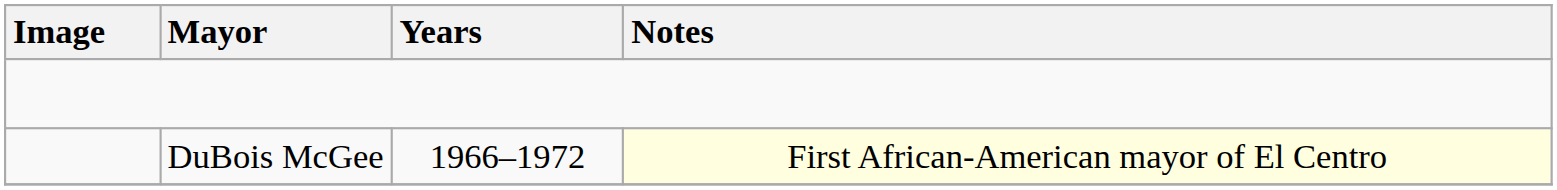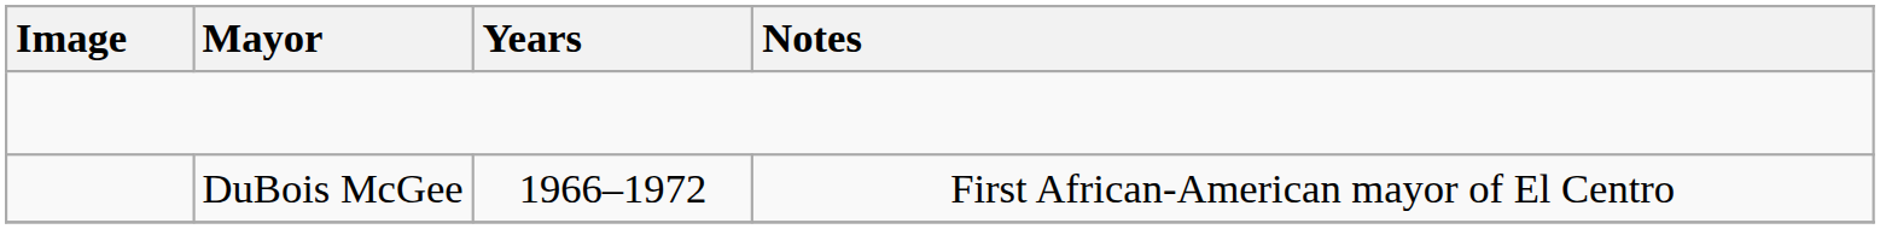DuBois McGee | Notes: lightyellow background -> no background
